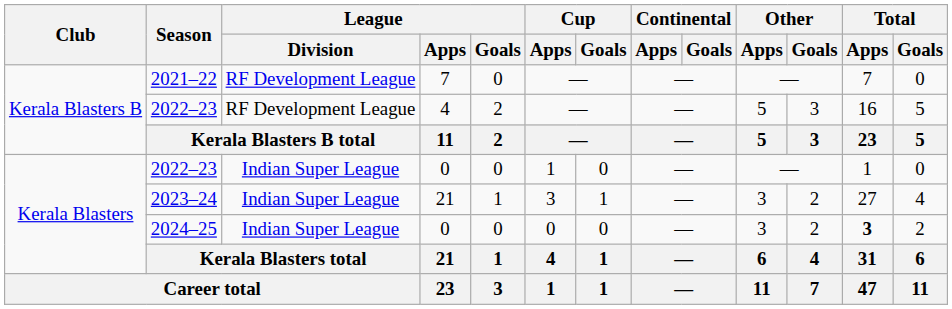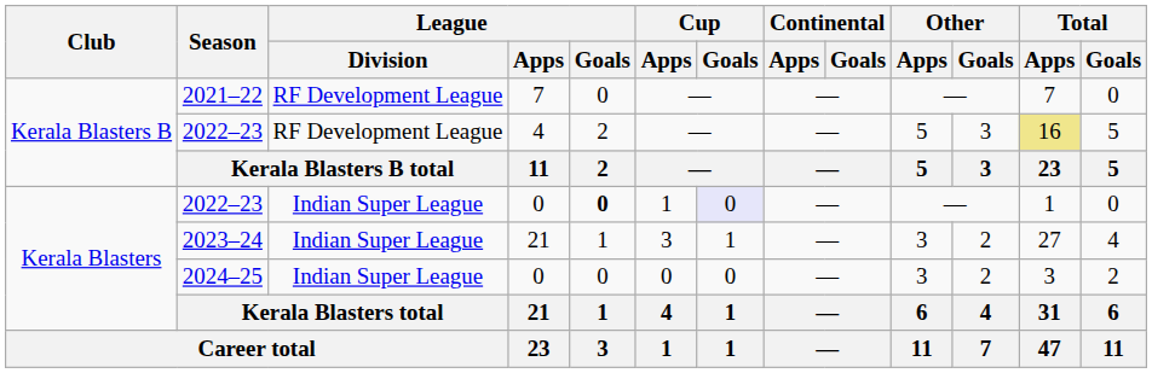2022–23 / 4 | Total / Apps: no background -> khaki background
2022–23 / 0 | League / Goals: normal -> bold
2022–23 / 0 | Cup / Goals: no background -> lavender background
2024–25 | Total / Apps: bold -> normal
